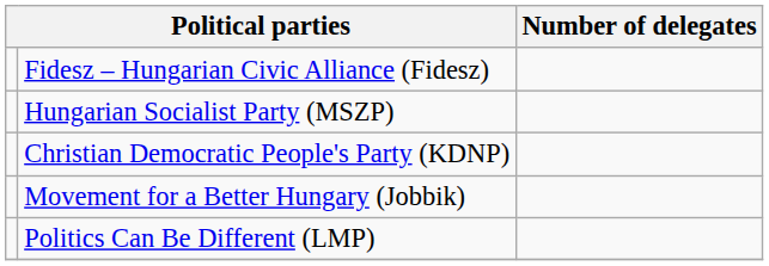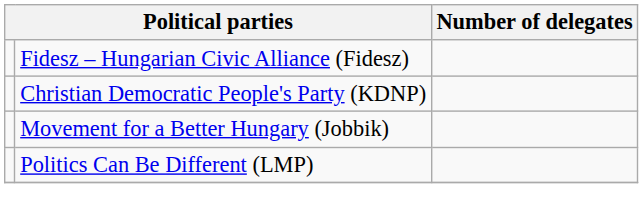- row: Hungarian Socialist Party (MSZP)
